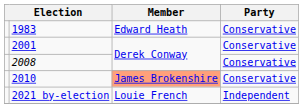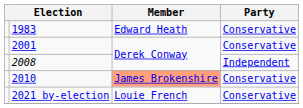2008 | Party: Conservative -> Independent
2021 by-election | Party: Independent -> Conservative
